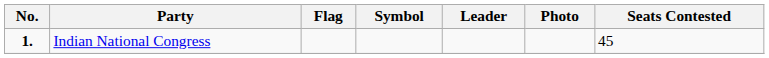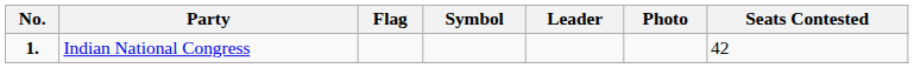Indian National Congress | Seats Contested: 45 -> 42
